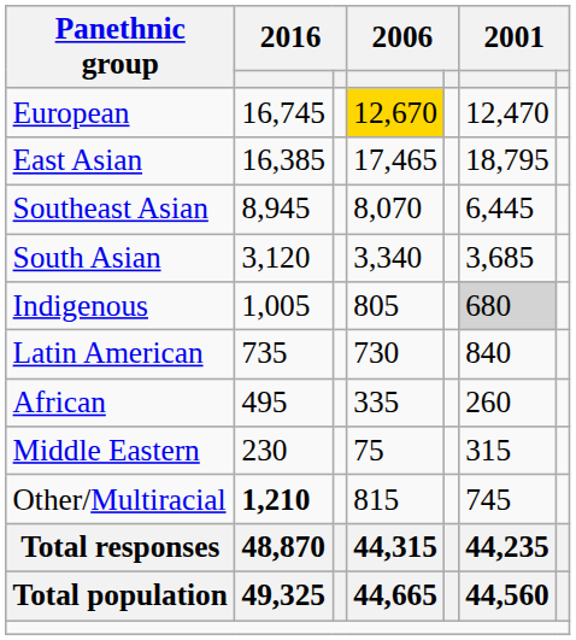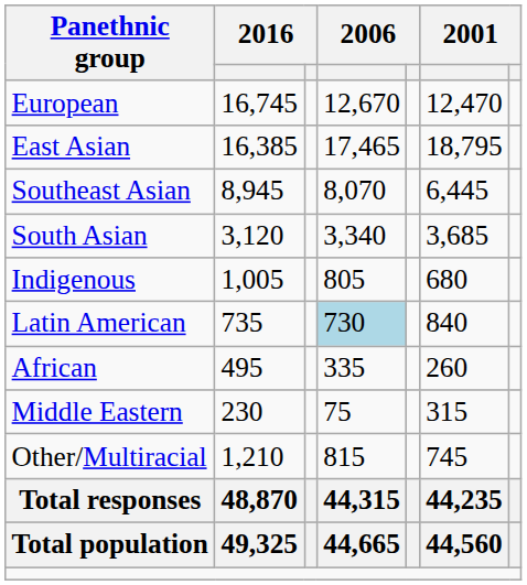European | column 4: gold background -> no background
Indigenous | column 6: lightgrey background -> no background
Latin American | column 4: no background -> lightblue background
Other/Multiracial | column 2: bold -> normal
